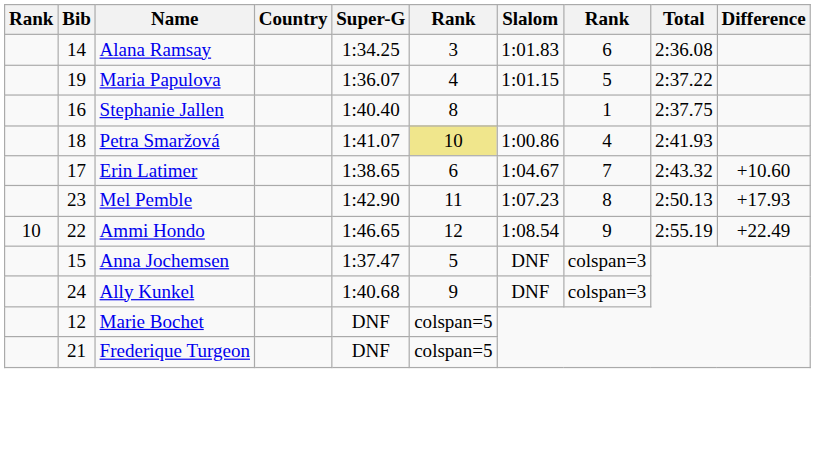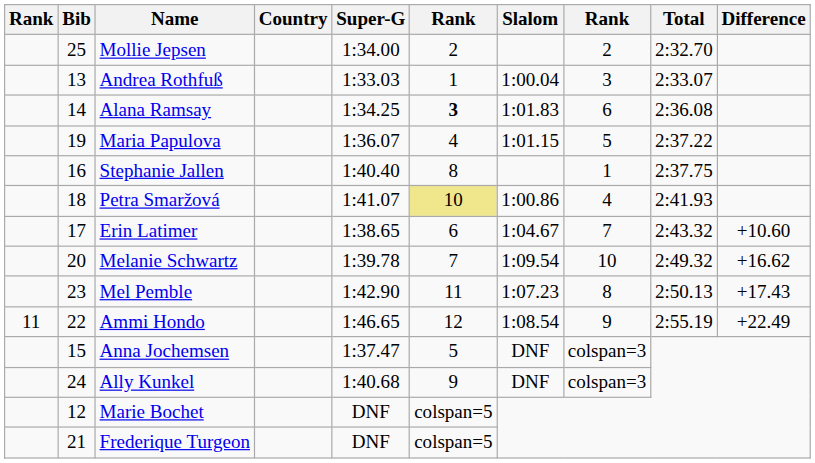+ row: 25 | Mollie Jepsen | 1:34.00 | 2 | 2 | 2:32.70
+ row: 13 | Andrea Rothfuß | 1:33.03 | 1 | 1:00.04 | 3 | 2:33.07
Alana Ramsay | column 6: normal -> bold
+ row: 20 | Melanie Schwartz | 1:39.78 | 7 | 1:09.54 | 10 | 2:49.32 | +16.62
Mel Pemble | Difference: +17.93 -> +17.43
Ammi Hondo | column 1: 10 -> 11
